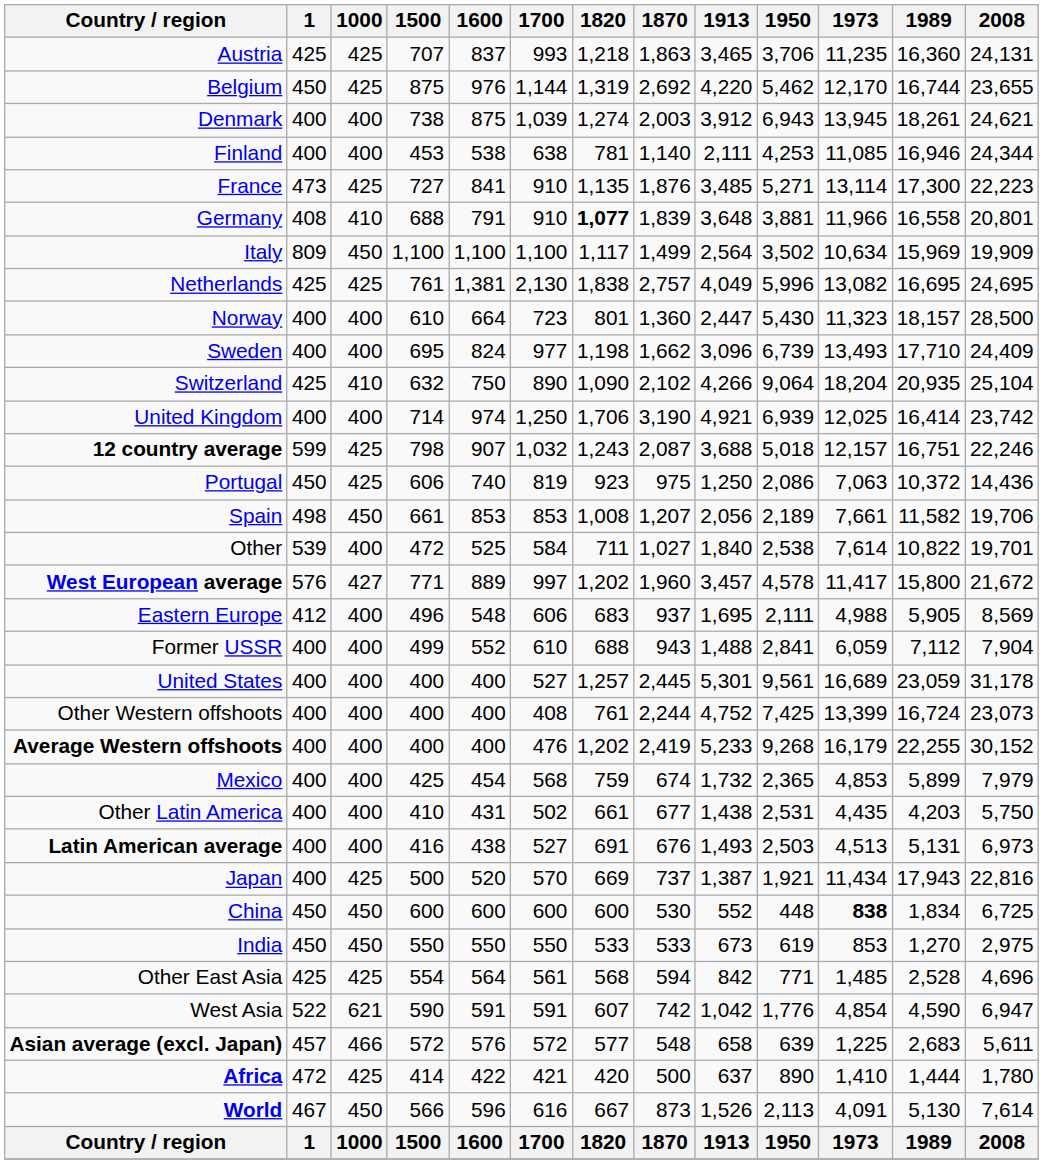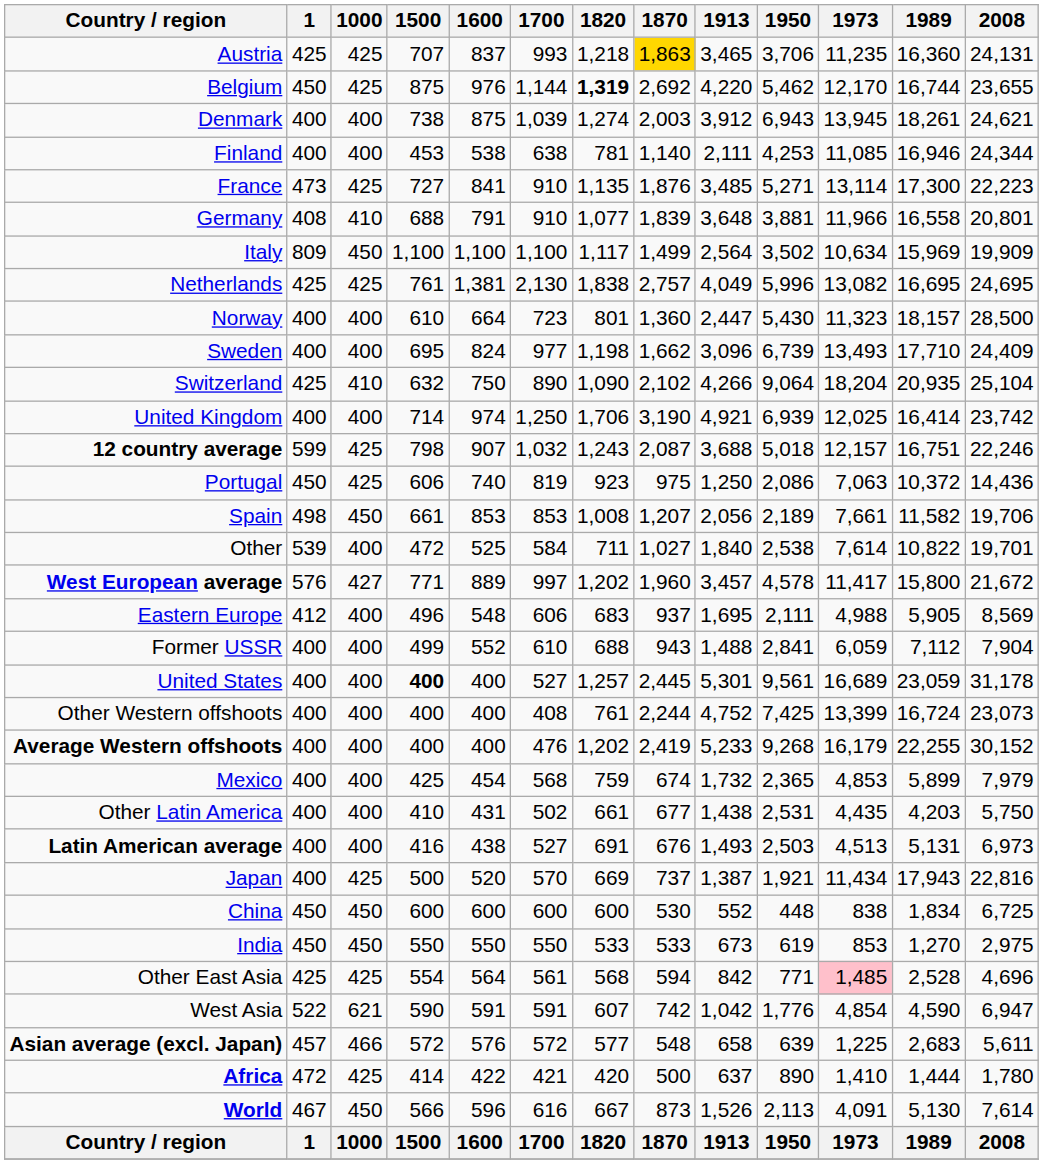Austria | 1870: no background -> gold background
Belgium | 1820: normal -> bold
Germany | 1820: bold -> normal
United States | 1500: normal -> bold
China | 1973: bold -> normal
Other East Asia | 1973: no background -> pink background
